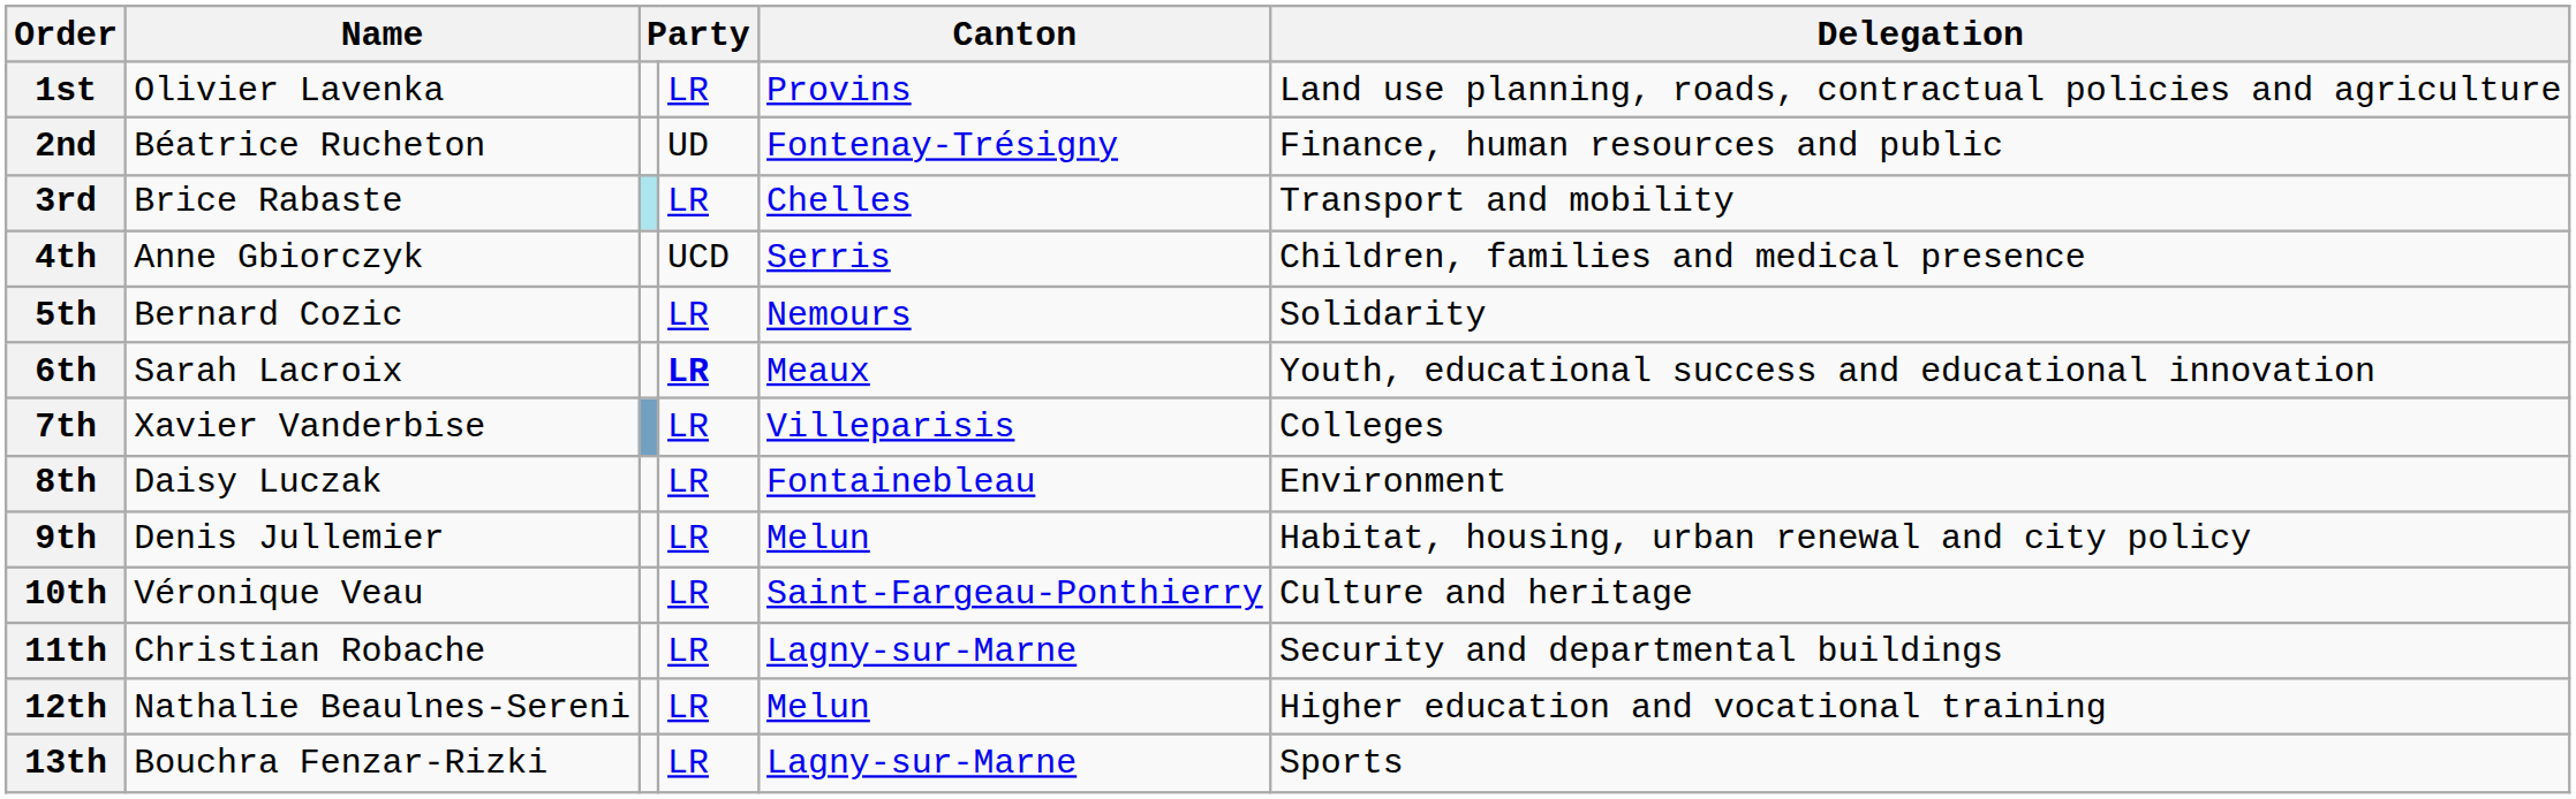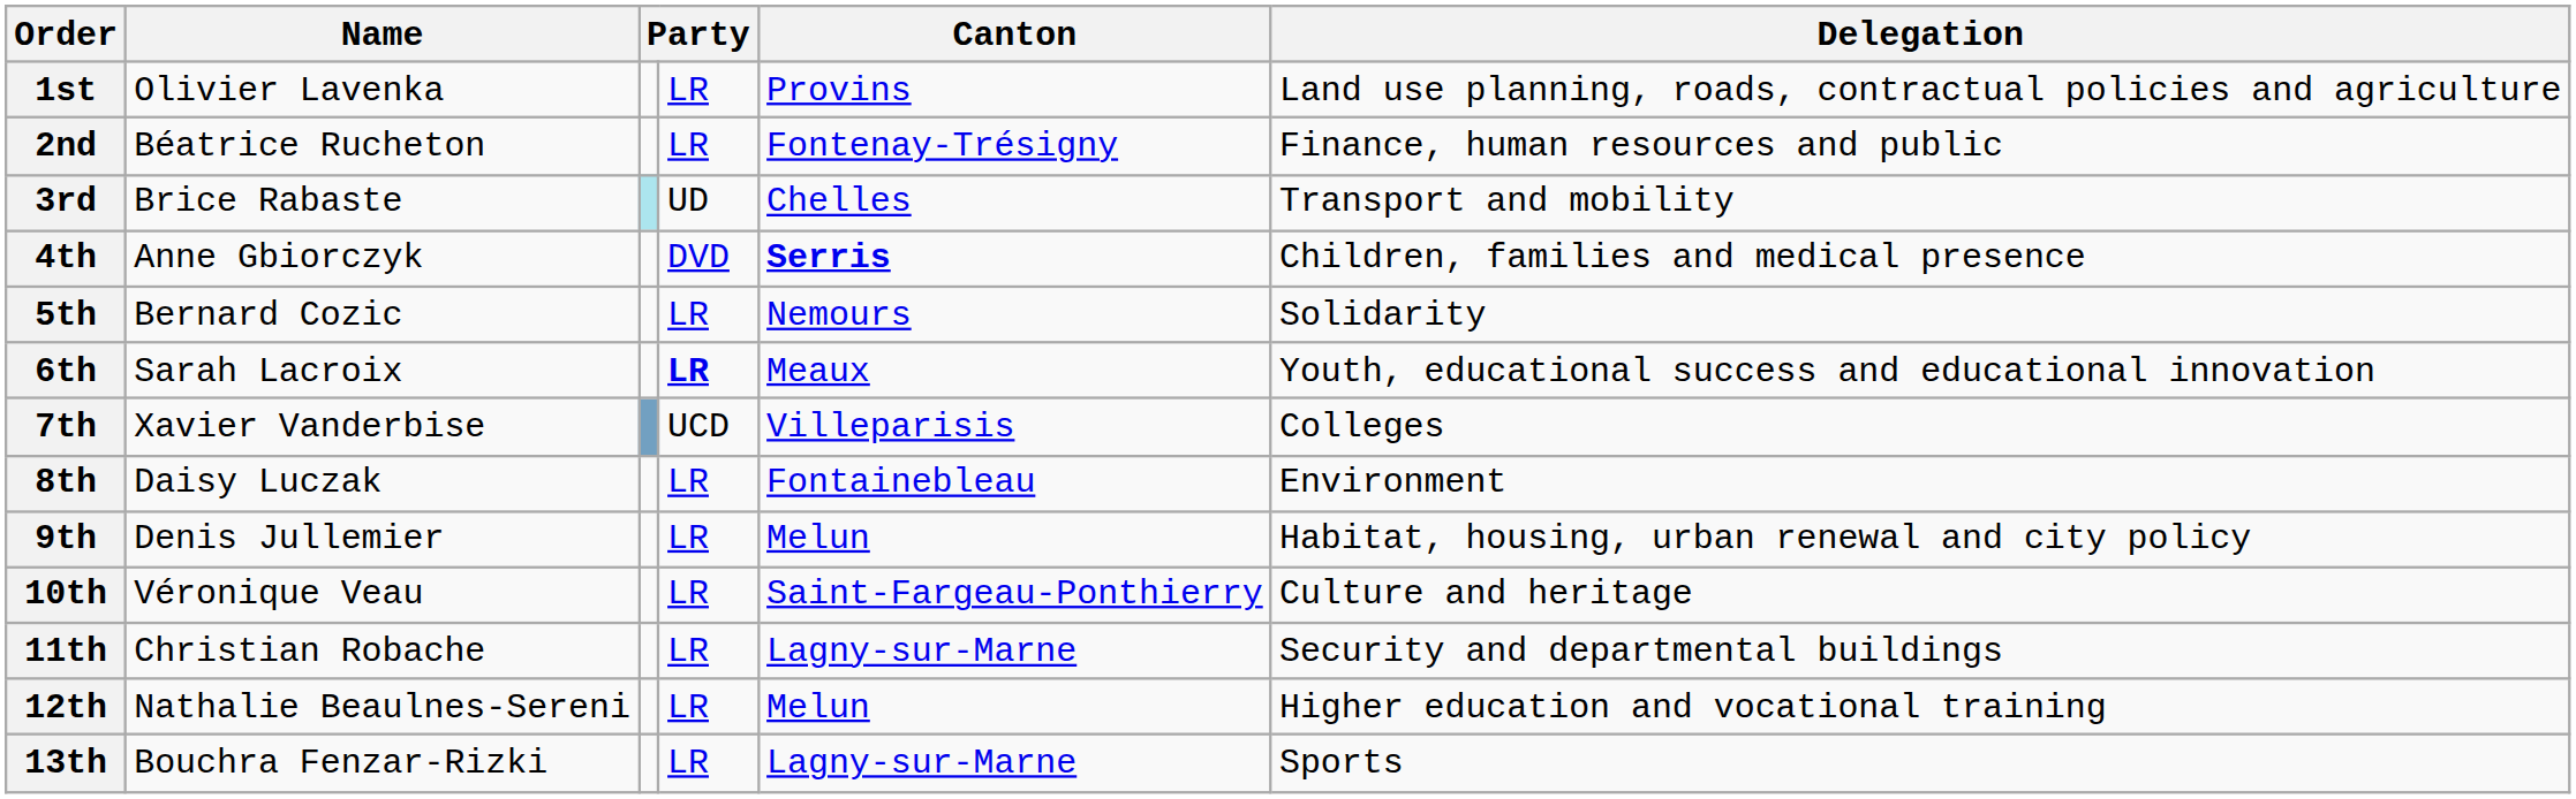2nd | column 4: UD -> LR
3rd | column 4: LR -> UD
4th | column 4: UCD -> DVD
4th | Canton: normal -> bold
7th | column 4: LR -> UCD
